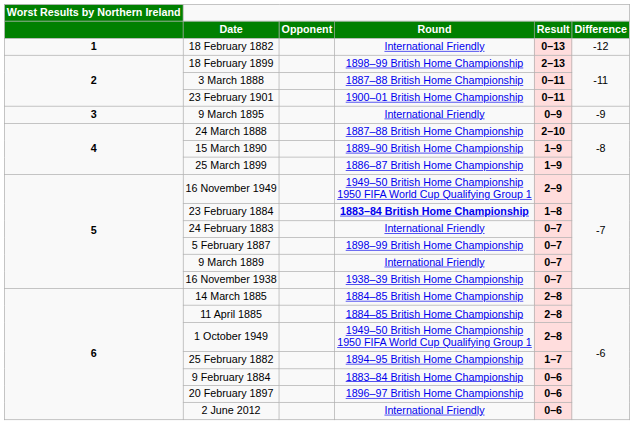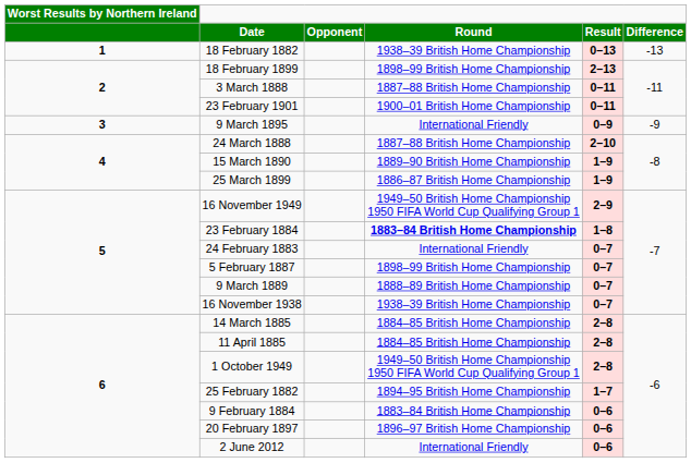18 February 1882 | Round: International Friendly -> 1938–39 British Home Championship
18 February 1882 | Difference: -12 -> -13
9 March 1889 | Round: International Friendly -> 1888–89 British Home Championship
